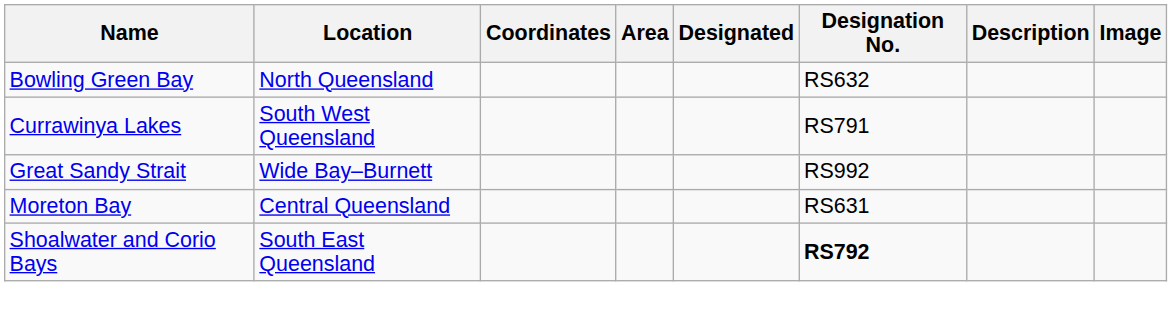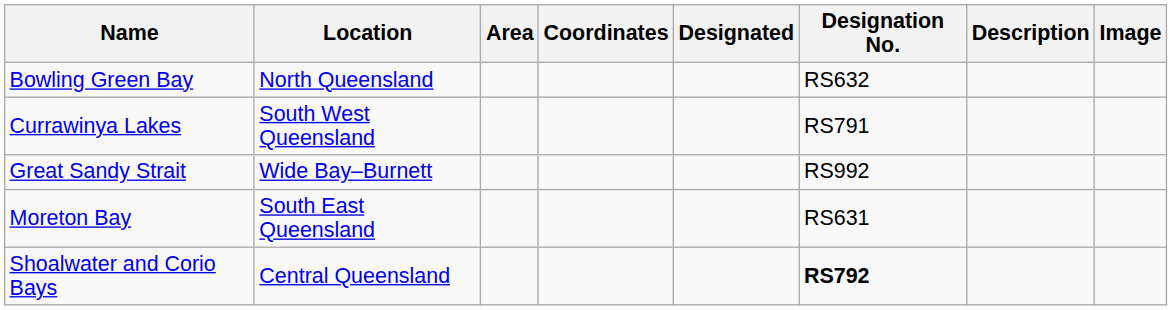columns swapped: Coordinates <-> Area
Moreton Bay | Location: Central Queensland -> South East Queensland
Shoalwater and Corio Bays | Location: South East Queensland -> Central Queensland
